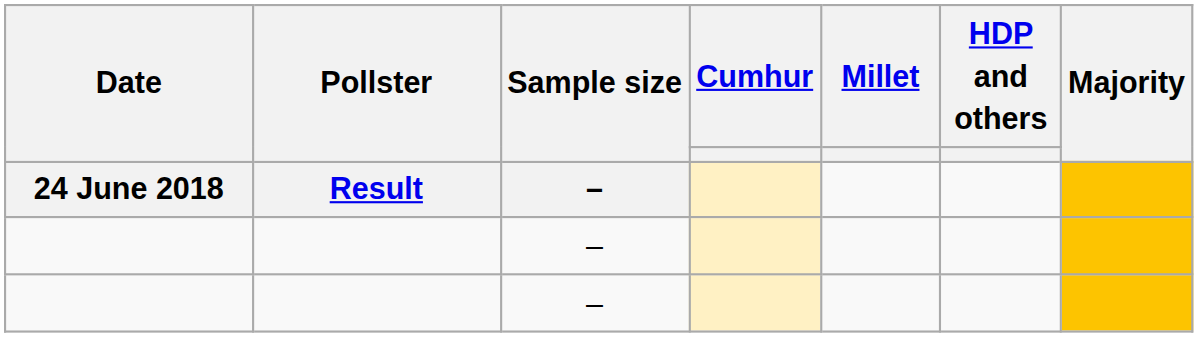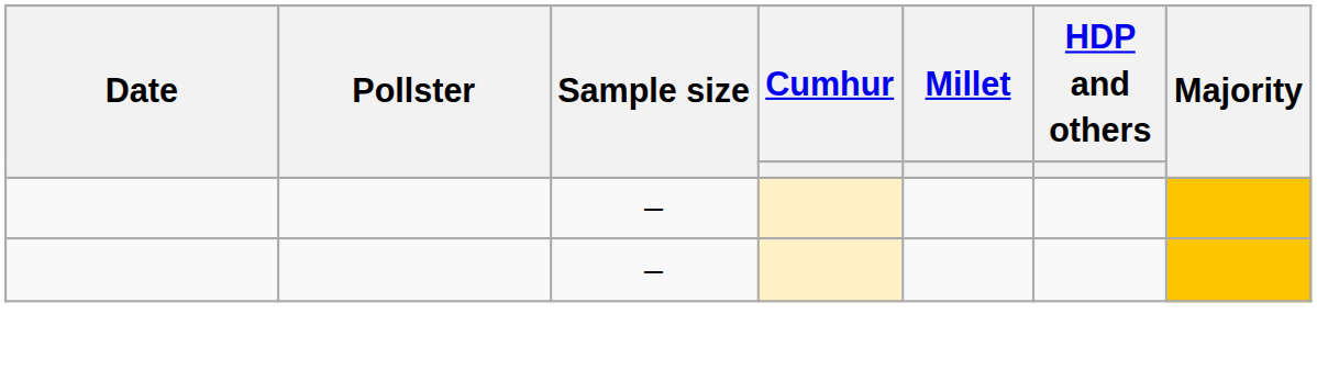- row: 24 June 2018 | Result | –
